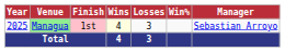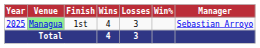2025 | Finish: pink background -> no background
2025 | Wins: lightyellow background -> no background
